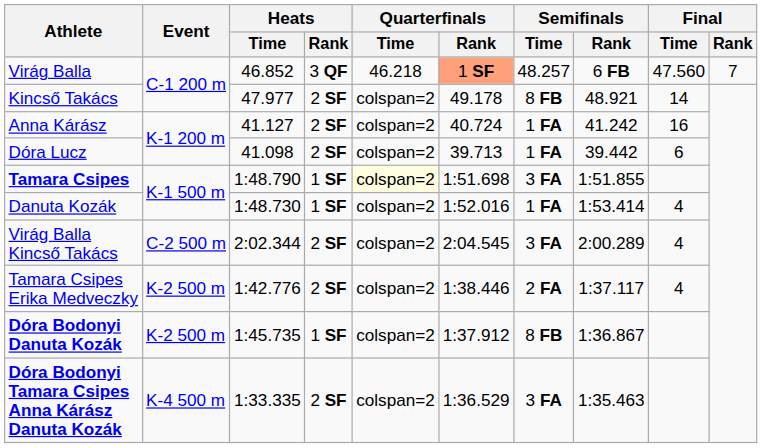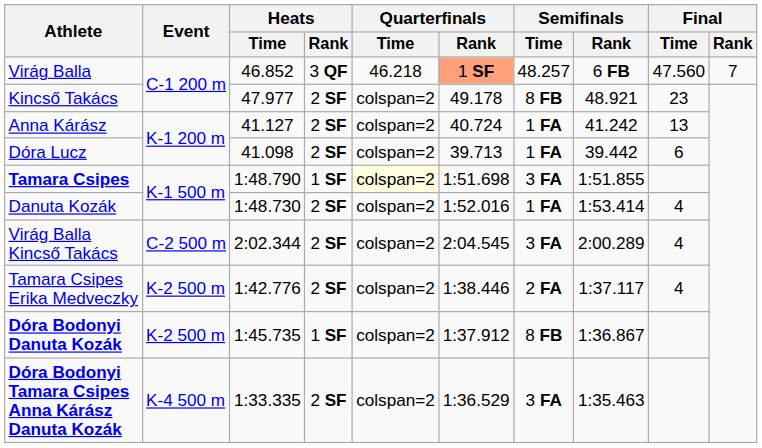Kincső Takács | Final / Time: 14 -> 23
Anna Kárász | Final / Time: 16 -> 13
Danuta Kozák | Heats / Rank: 1 SF -> 2 SF
